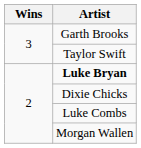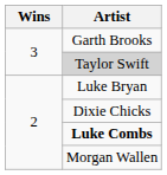Taylor Swift | Artist: no background -> lightgrey background
Luke Bryan | Artist: bold -> normal
Luke Combs | Artist: normal -> bold
